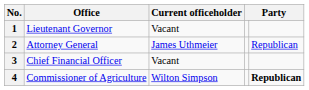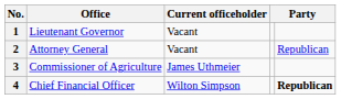2 | Current officeholder: James Uthmeier -> Vacant
3 | Office: Chief Financial Officer -> Commissioner of Agriculture
3 | Current officeholder: Vacant -> James Uthmeier
4 | Office: Commissioner of Agriculture -> Chief Financial Officer
